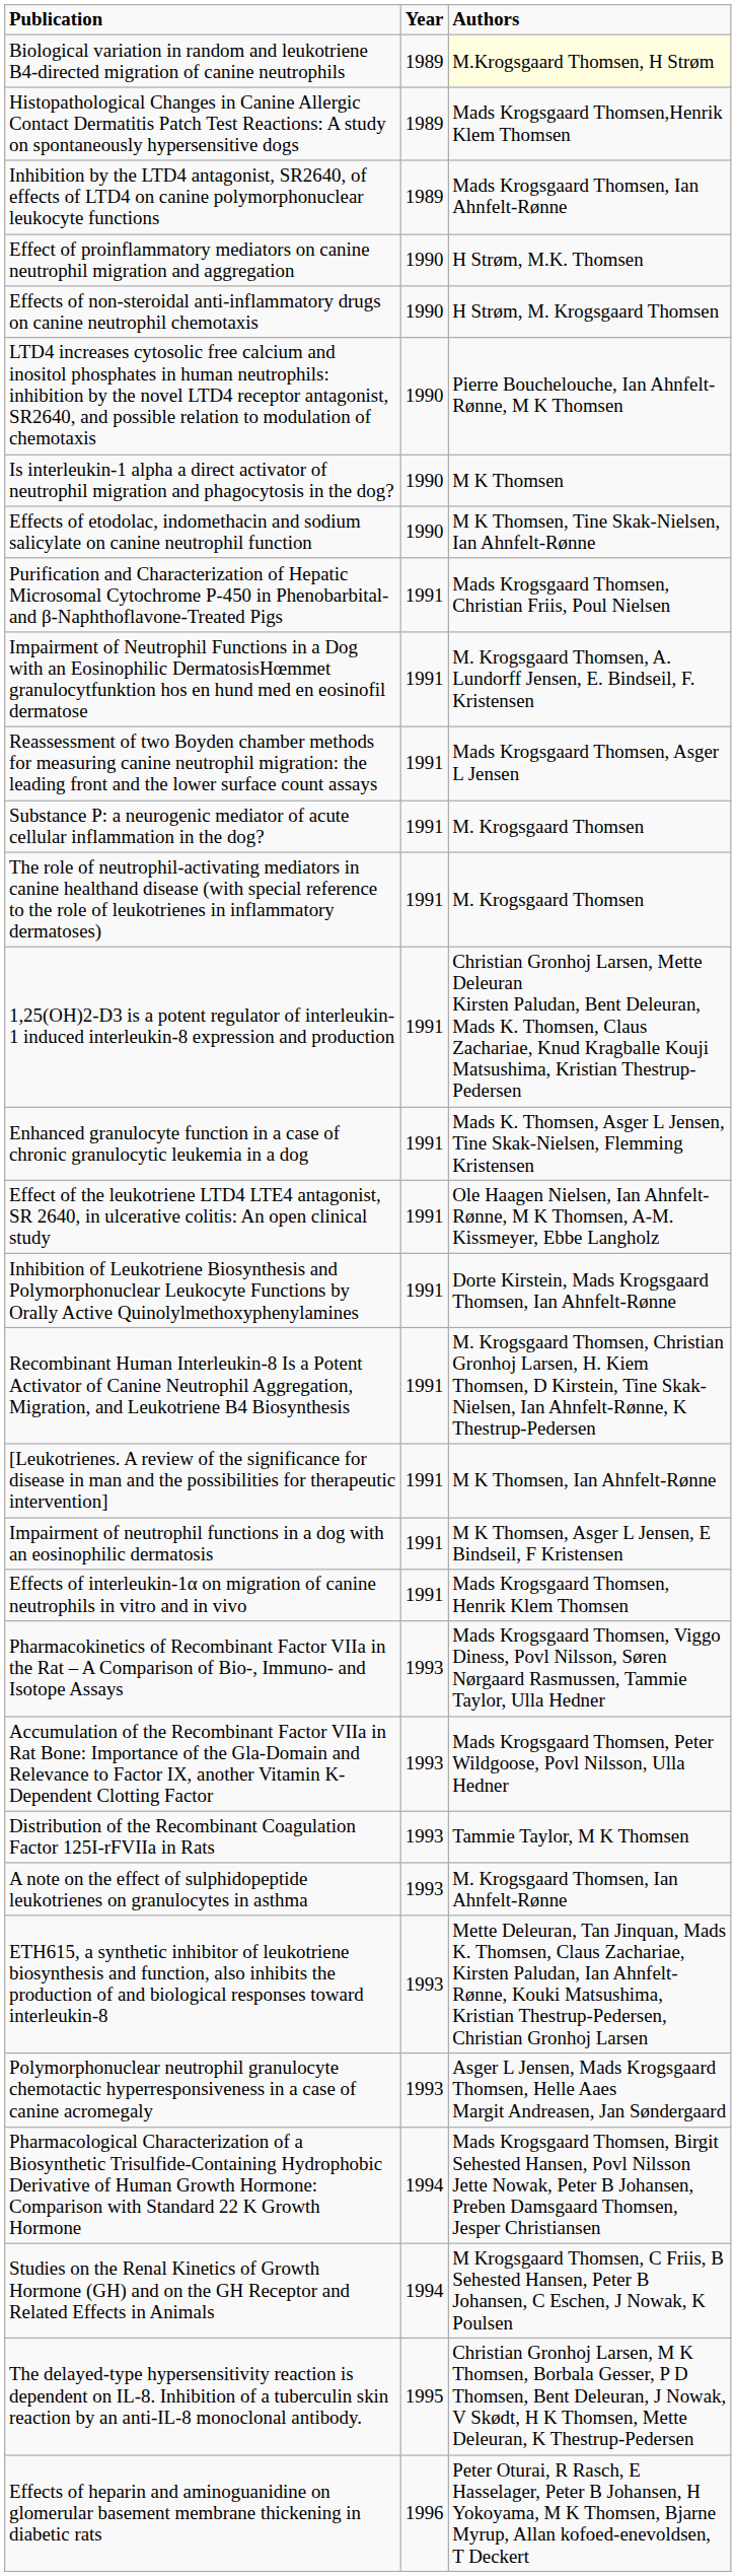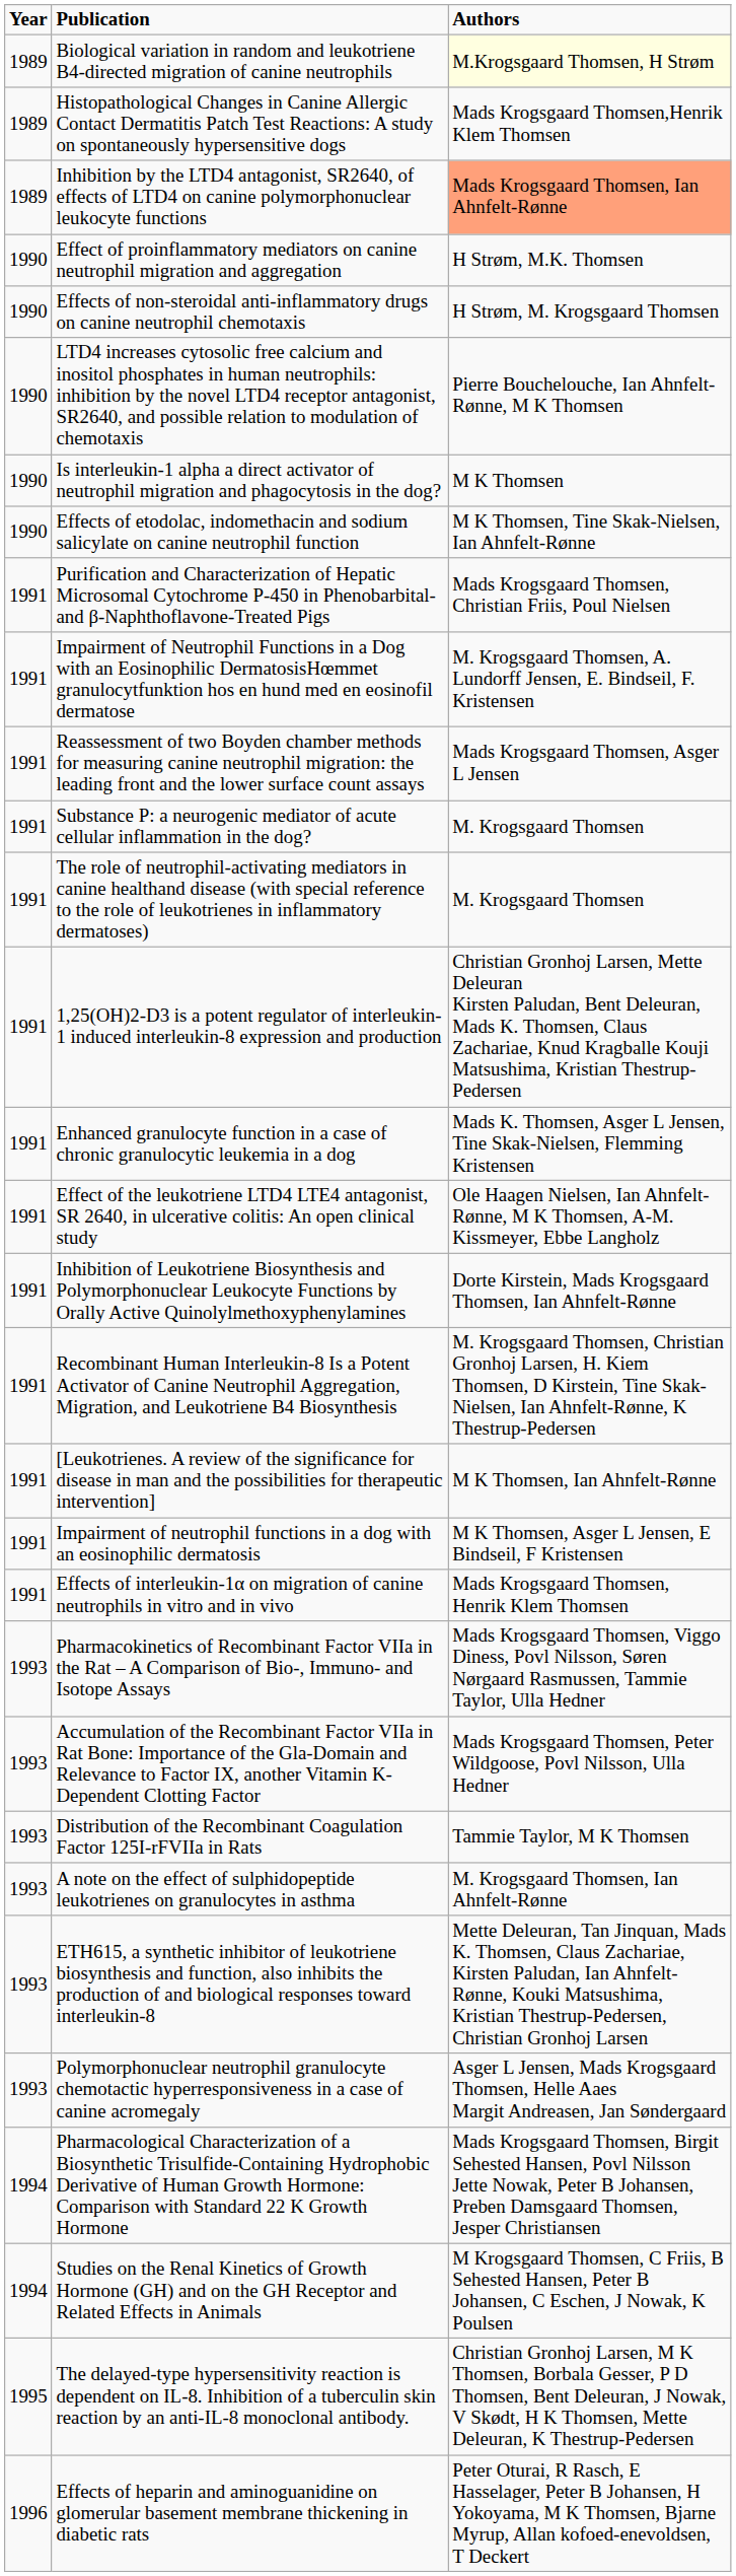columns swapped: Year <-> Publication
row 4 | Authors: no background -> lightsalmon background
